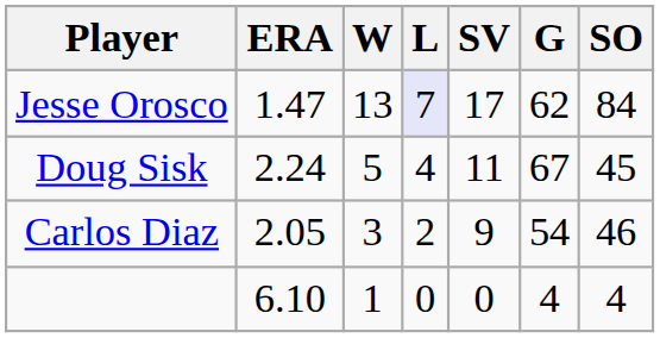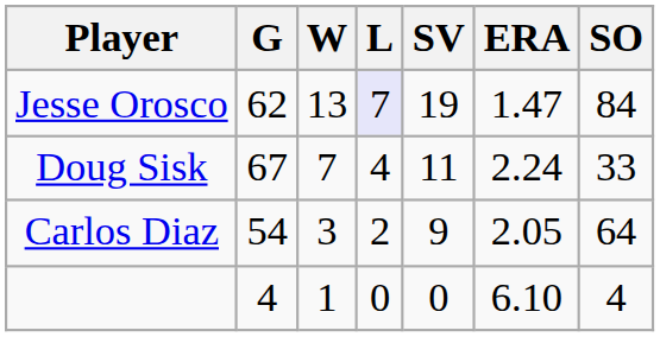columns swapped: G <-> ERA
Jesse Orosco | SV: 17 -> 19
Doug Sisk | W: 5 -> 7
Doug Sisk | SO: 45 -> 33
Carlos Diaz | SO: 46 -> 64
